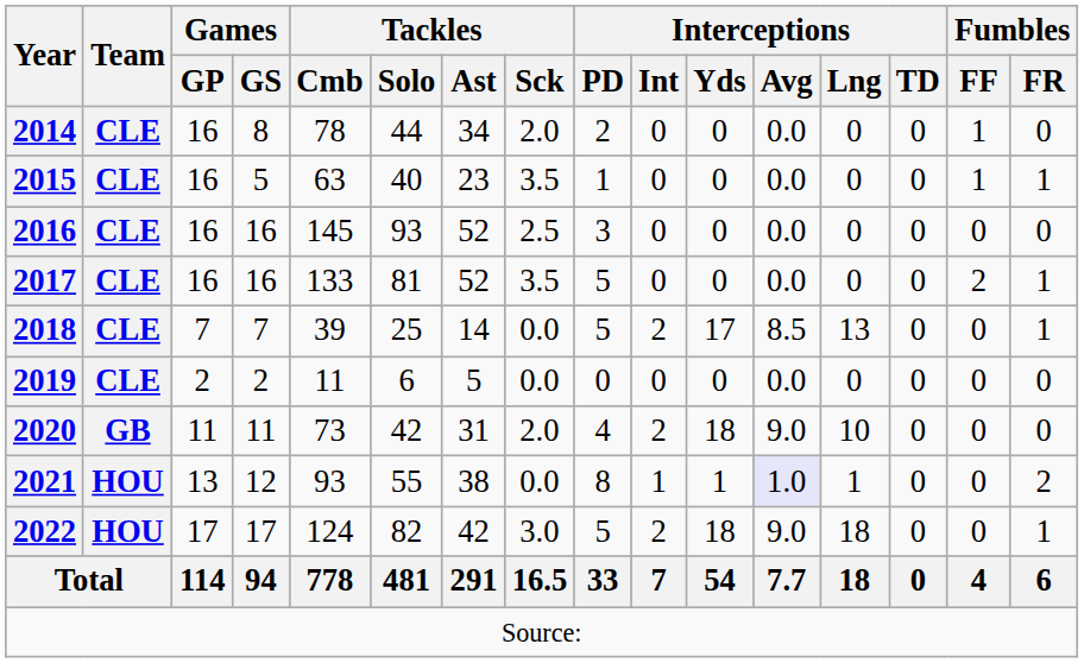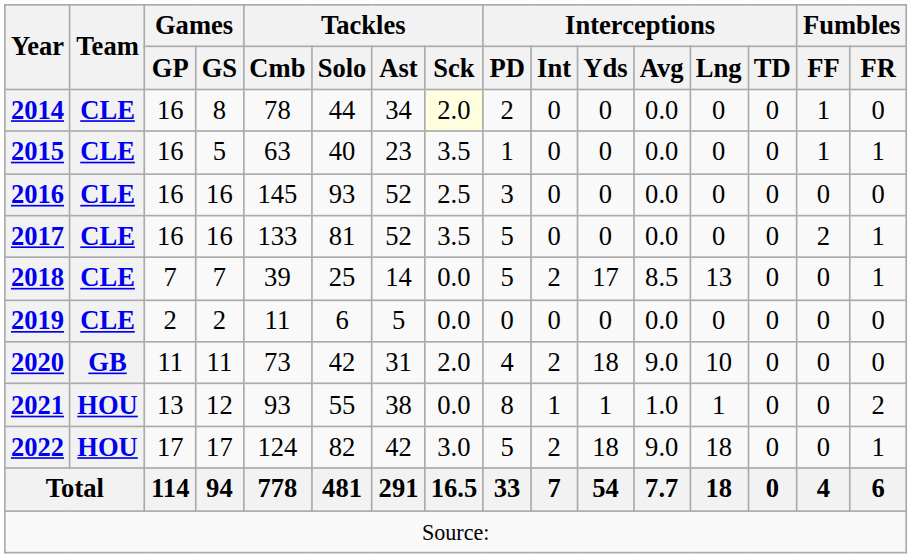2014 | Tackles / Sck: no background -> lightyellow background
2021 | Interceptions / Avg: lavender background -> no background
